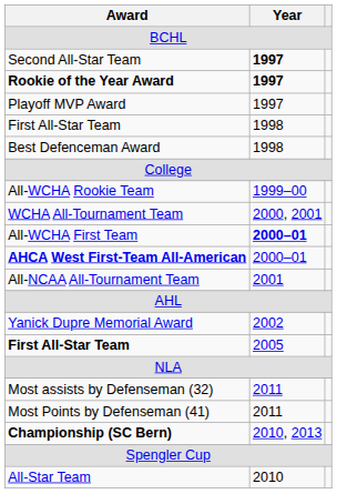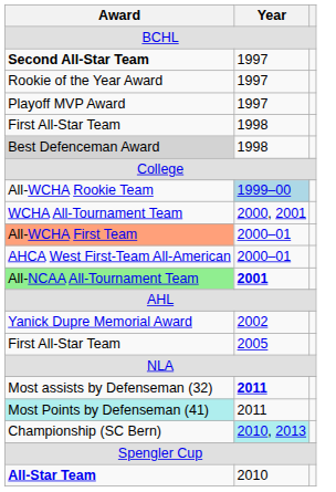Second All-Star Team | Award: normal -> bold
Second All-Star Team | Year: bold -> normal
Rookie of the Year Award | Award: bold -> normal
Rookie of the Year Award | Year: bold -> normal
Best Defenceman Award | Award: no background -> lightgrey background
All-WCHA Rookie Team | Year: no background -> lightblue background
All-WCHA First Team | Award: no background -> lightsalmon background
All-WCHA First Team | Year: bold -> normal
AHCA West First-Team All-American | Award: bold -> normal
All-NCAA All-Tournament Team | Award: no background -> lightgreen background
All-NCAA All-Tournament Team | Year: normal -> bold
First All-Star Team / 2005 | Award: bold -> normal
Most assists by Defenseman (32) | Year: normal -> bold
Most Points by Defenseman (41) | Award: no background -> paleturquoise background
Championship (SC Bern) | Award: bold -> normal
Championship (SC Bern) | Year: no background -> paleturquoise background
All-Star Team | Award: normal -> bold
